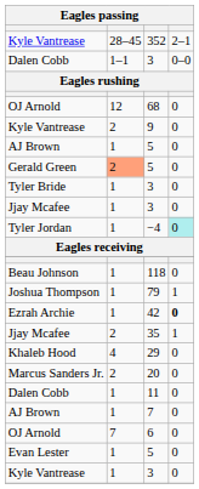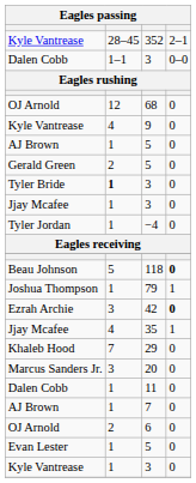9 | column 2: 2 -> 4
Gerald Green / 5 | column 2: lightsalmon background -> no background
Tyler Bride / 3 | column 2: normal -> bold
−4 | column 4: paleturquoise background -> no background
118 | column 2: 1 -> 5
118 | column 4: normal -> bold
42 | column 2: 1 -> 3
35 | column 2: 2 -> 4
29 | column 2: 4 -> 7
20 | column 2: 2 -> 3
6 | column 2: 7 -> 2
